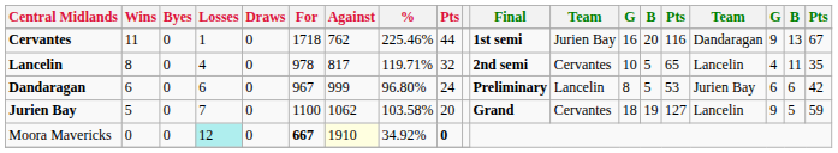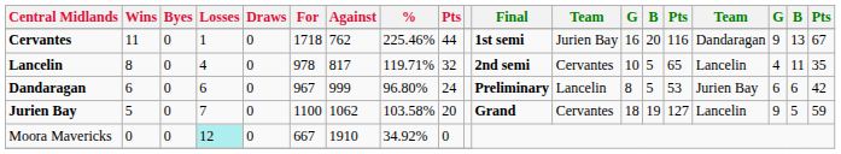Moora Mavericks | For: bold -> normal
Moora Mavericks | Against: lightyellow background -> no background
Moora Mavericks | column 9: bold -> normal
